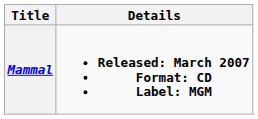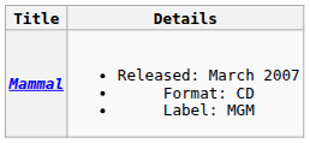Mammal | Details: bold -> normal
